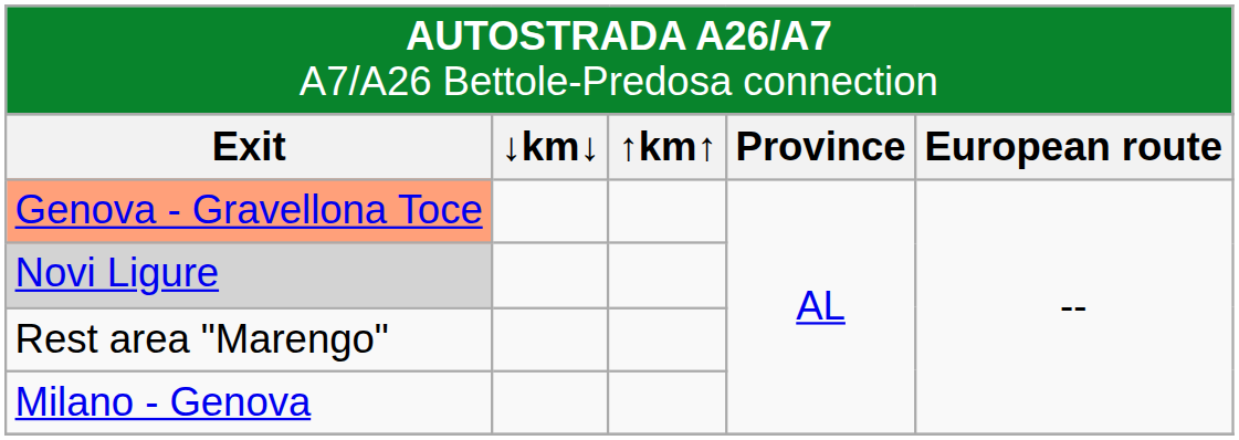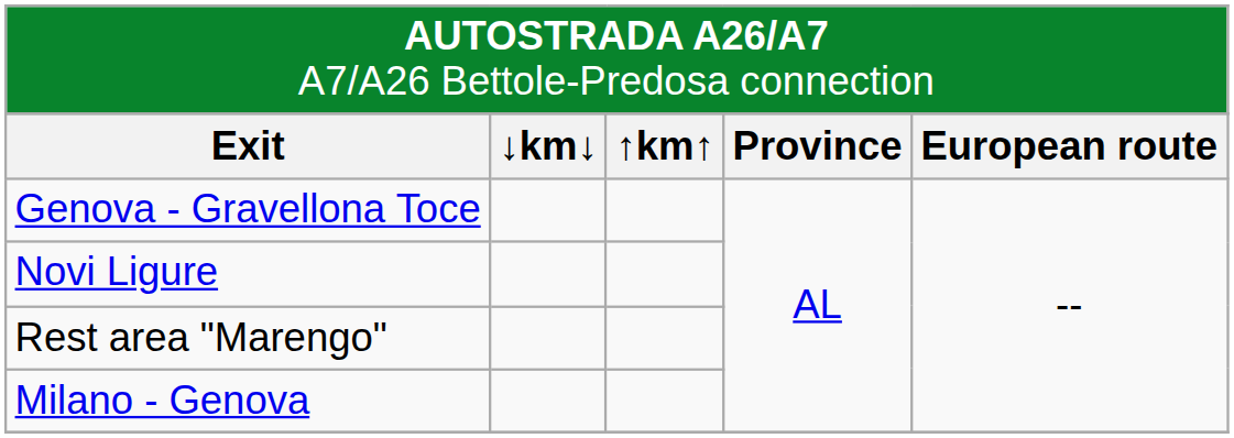Genova - Gravellona Toce | column 1: lightsalmon background -> no background
Novi Ligure | column 1: lightgrey background -> no background
